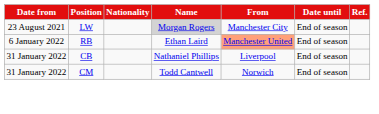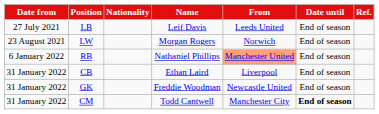+ row: 27 July 2021 | LB | Leif Davis | Leeds United | End of season
LW | Name: lightgrey background -> no background
LW | From: Manchester City -> Norwich
RB | Name: Ethan Laird -> Nathaniel Phillips
CB | Name: Nathaniel Phillips -> Ethan Laird
+ row: 31 January 2022 | GK | Freddie Woodman | Newcastle United | End of season
CM | From: Norwich -> Manchester City
CM | Date until: normal -> bold
